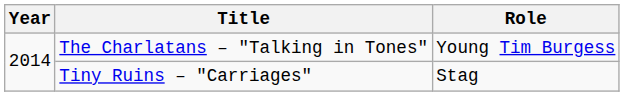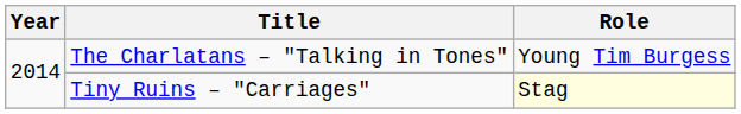Tiny Ruins – "Carriages" | Role: no background -> lightyellow background
